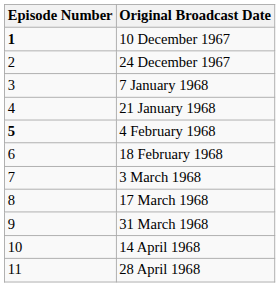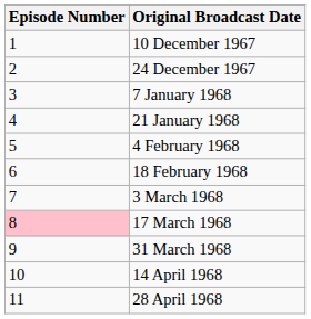10 December 1967 | Episode Number: bold -> normal
4 February 1968 | Episode Number: bold -> normal
17 March 1968 | Episode Number: no background -> pink background
